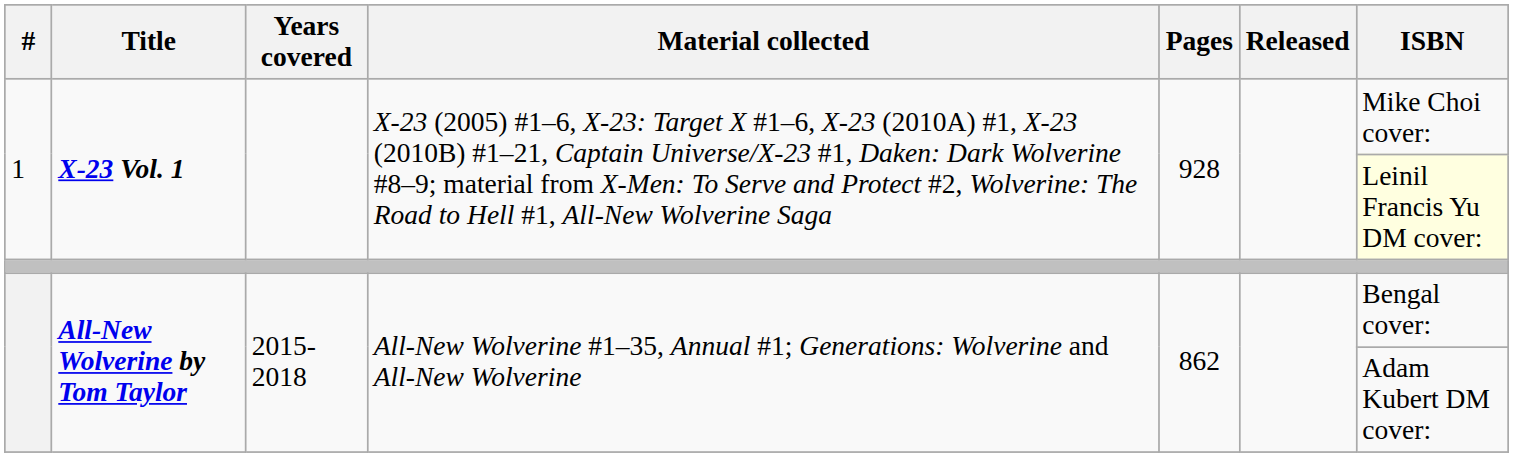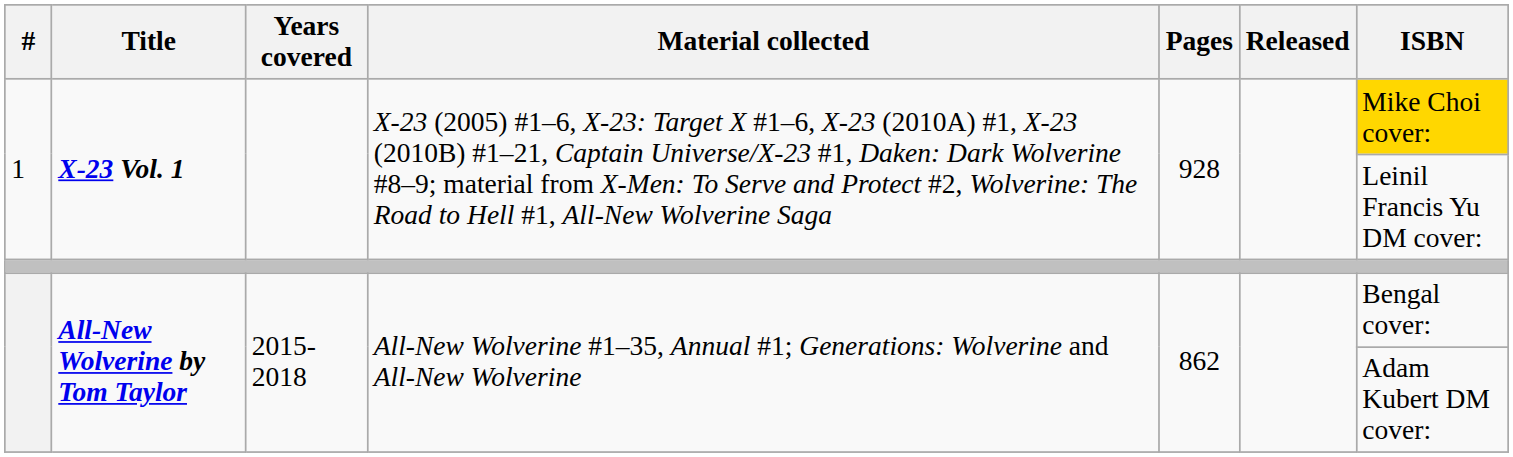row 2 | ISBN: no background -> gold background
row 3 | ISBN: lightyellow background -> no background
